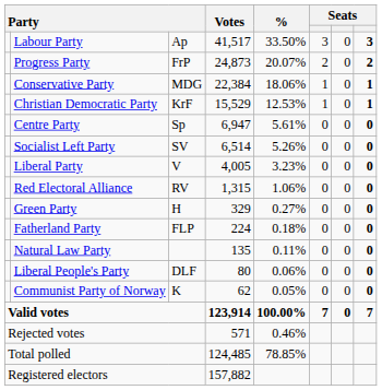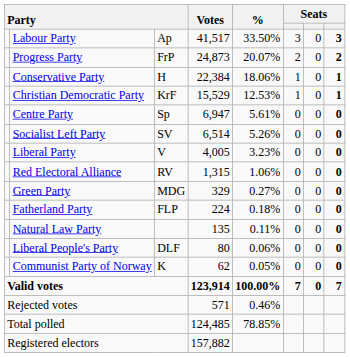Conservative Party | column 3: MDG -> H
Green Party | column 3: H -> MDG
